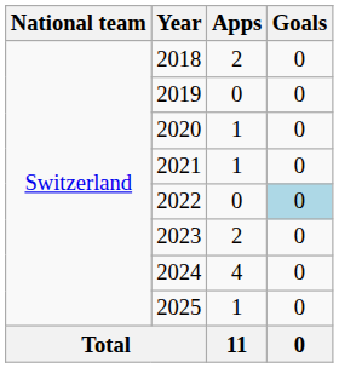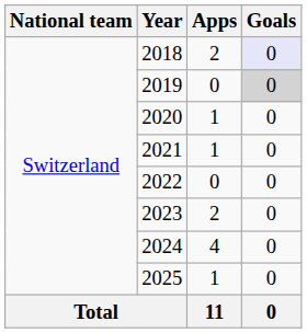2018 | Goals: no background -> lavender background
2019 | Goals: no background -> lightgrey background
2022 | Goals: lightblue background -> no background
